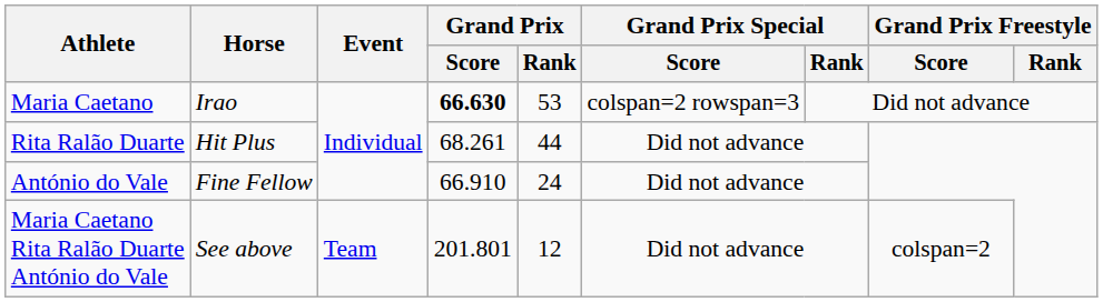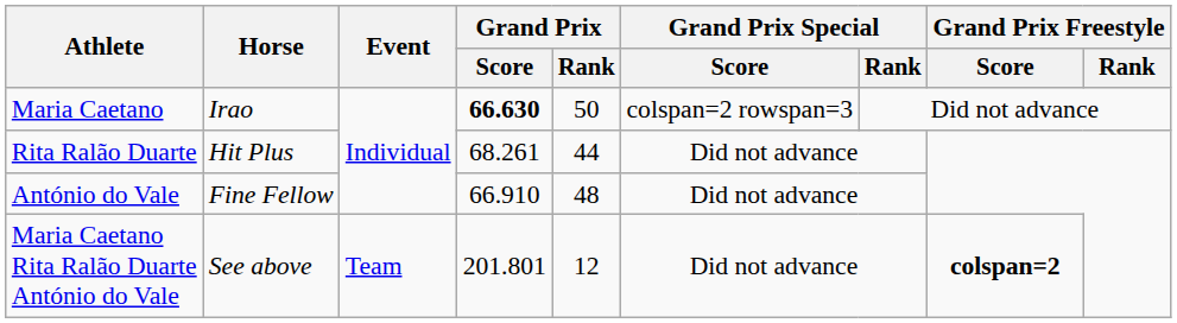Maria Caetano | Grand Prix / Rank: 53 -> 50
António do Vale | Grand Prix / Rank: 24 -> 48
Maria Caetano Rita Ralão Duarte António do Vale | Grand Prix Freestyle / Score: normal -> bold
